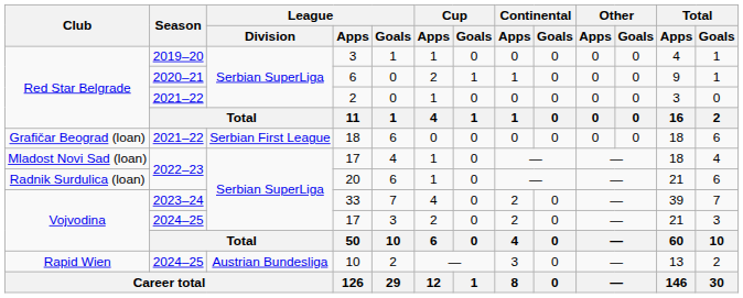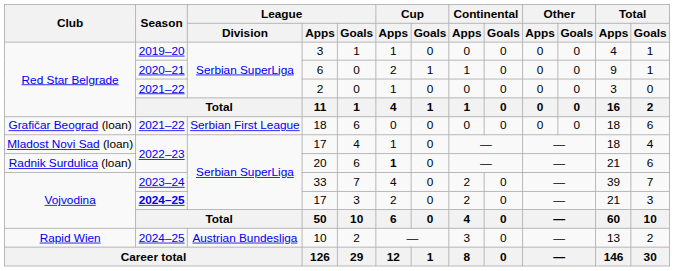20 | Cup / Apps: normal -> bold
Vojvodina / 17 | Season: normal -> bold
